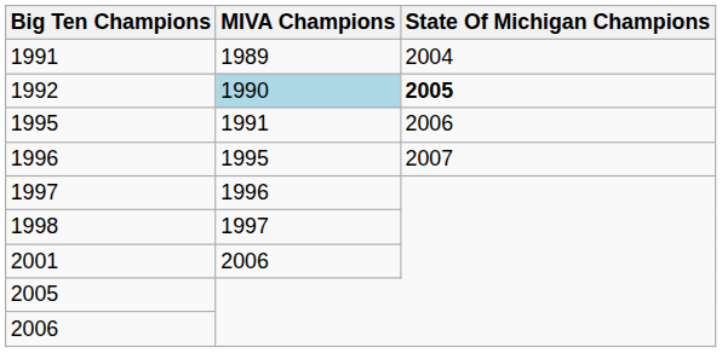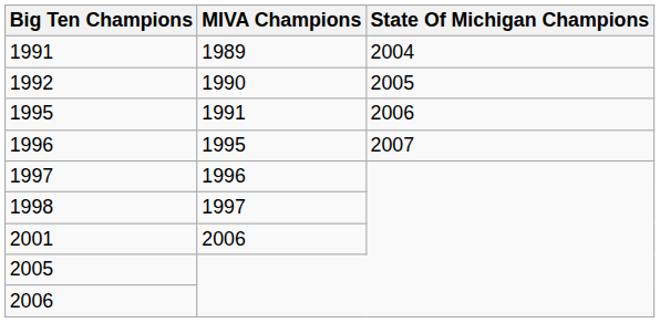1992 | MIVA Champions: lightblue background -> no background
1992 | State Of Michigan Champions: bold -> normal
